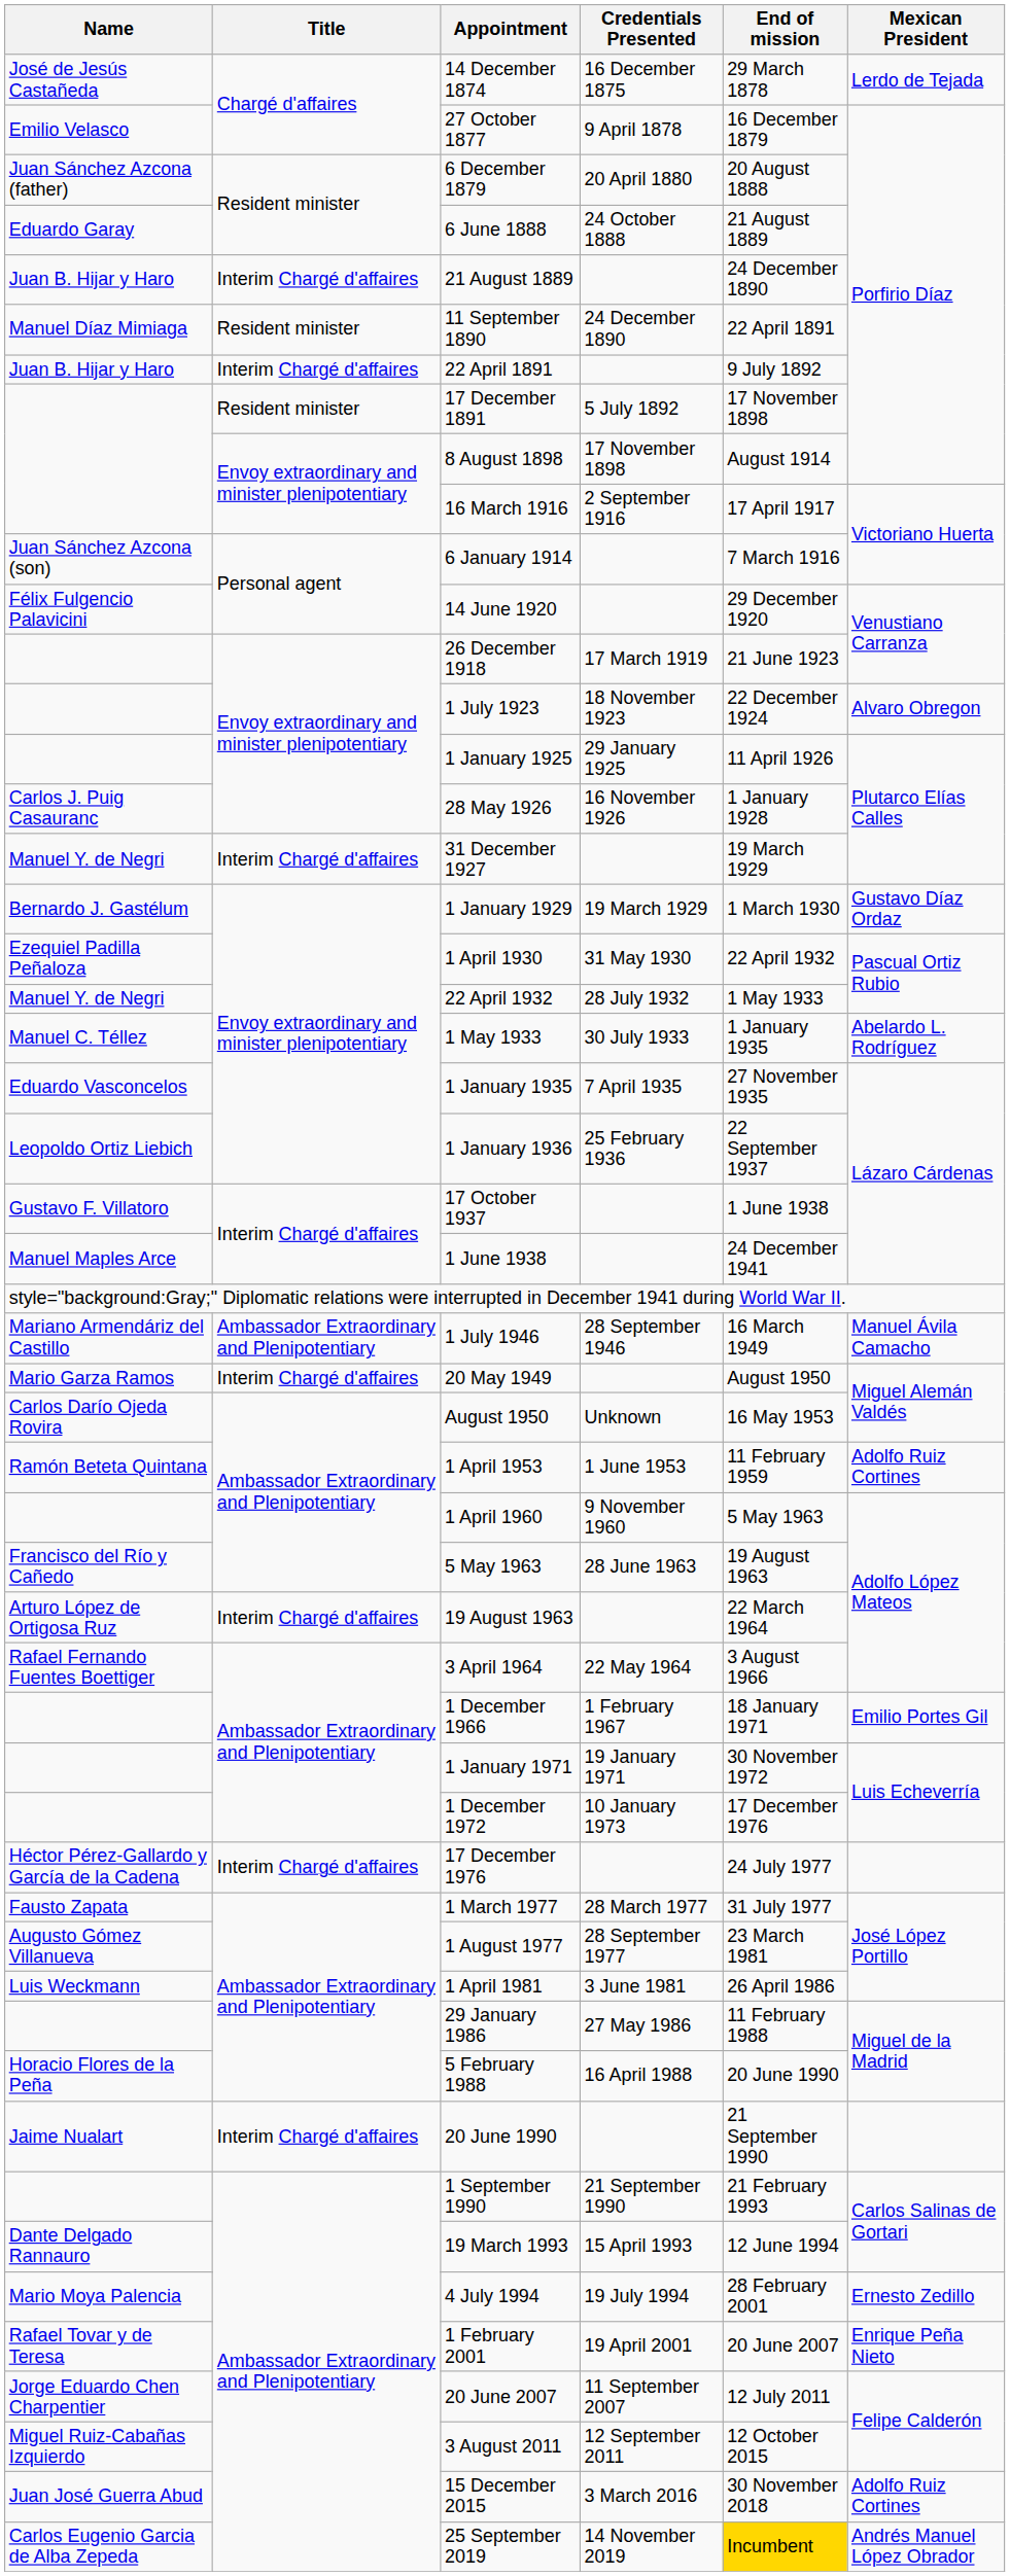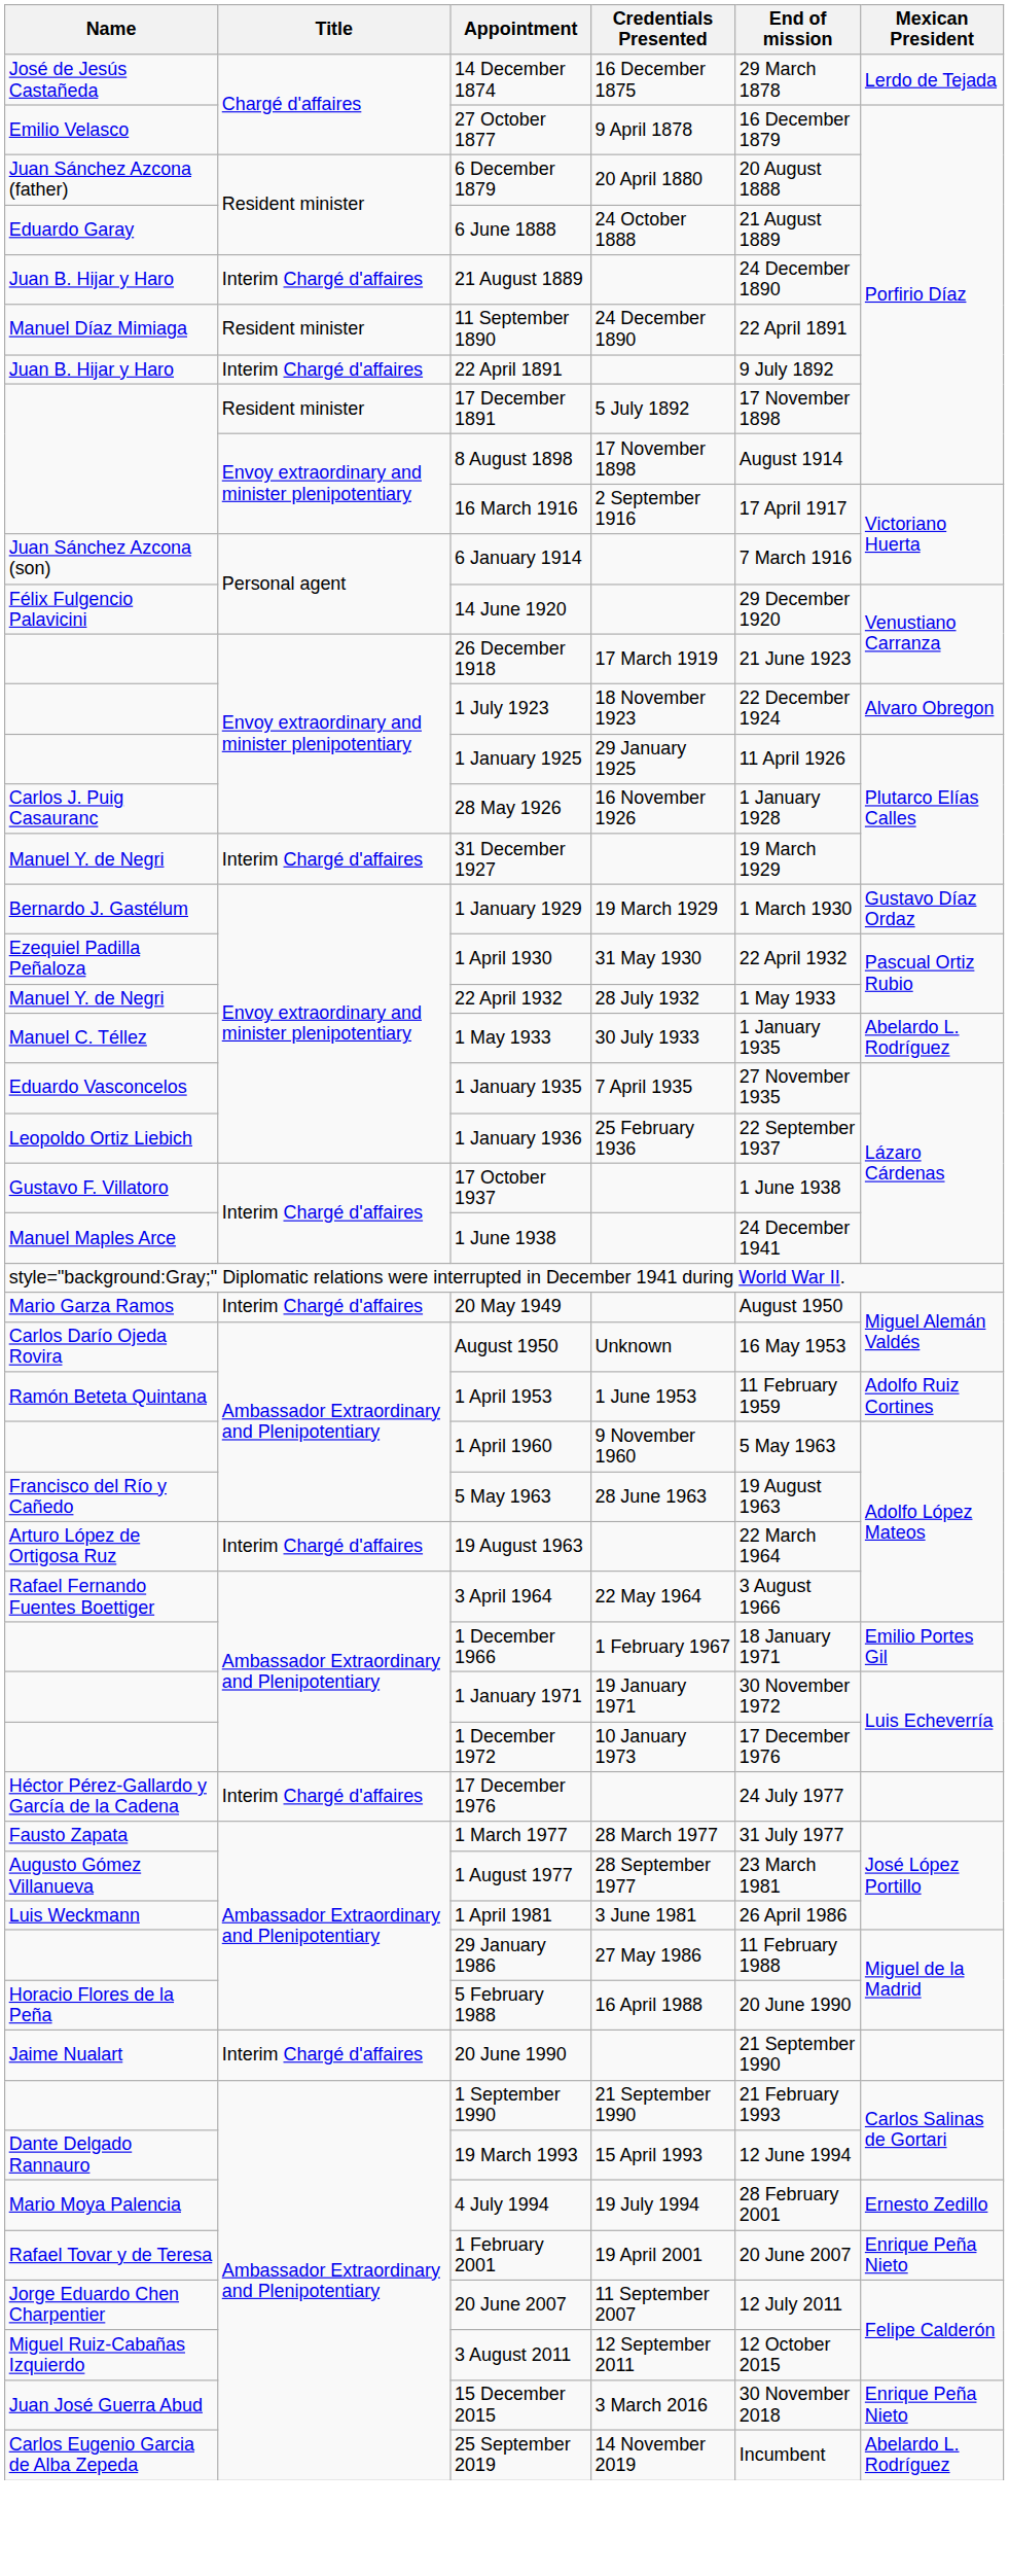- row: Mariano Armendáriz del Castillo | Ambassador Extraordinary and Plenipotentiary | 1 July 1946 | 28 September 1946 | 16 March 1949 | Manuel Ávila Camacho
15 December 2015 | Mexican President: Adolfo Ruiz Cortines -> Enrique Peña Nieto
25 September 2019 | End of mission: gold background -> no background
25 September 2019 | Mexican President: Andrés Manuel López Obrador -> Abelardo L. Rodríguez
